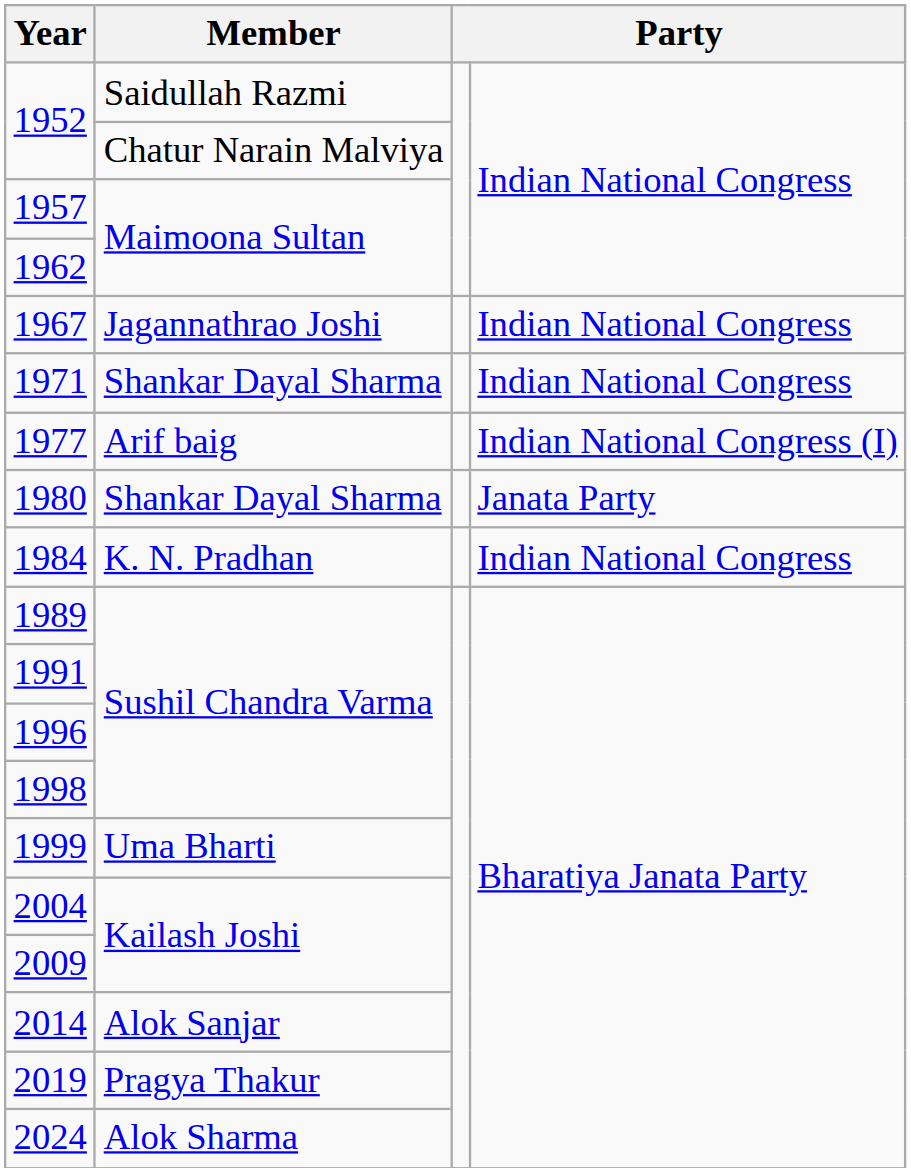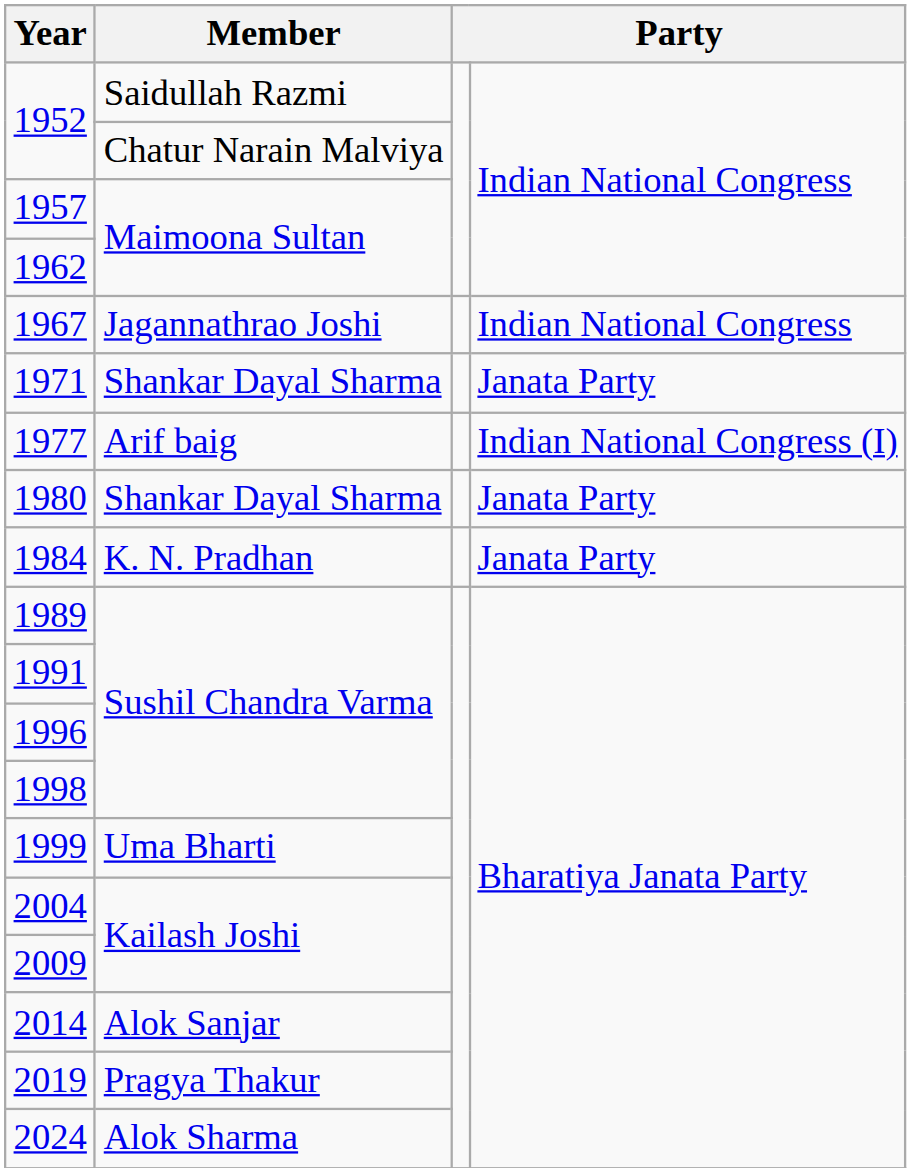1971 | column 4: Indian National Congress -> Janata Party
1984 | column 4: Indian National Congress -> Janata Party
